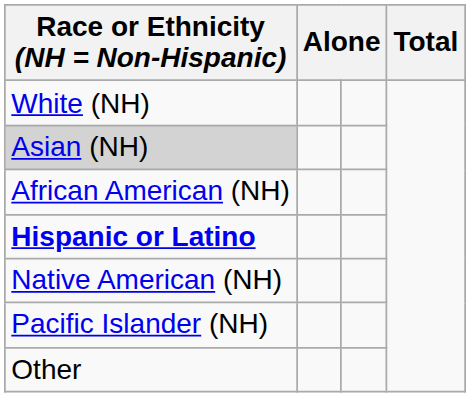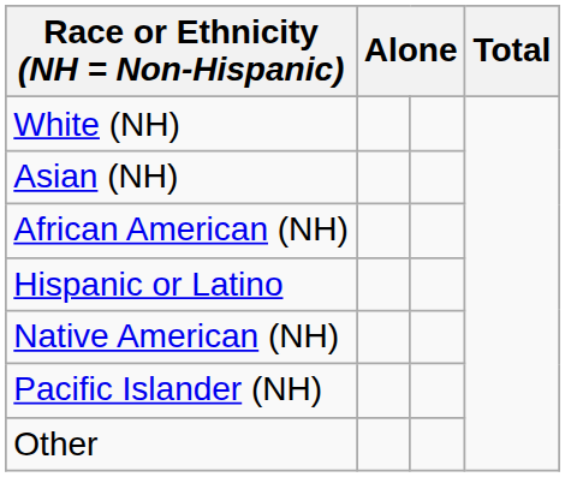Asian (NH) | Race or Ethnicity (NH = Non-Hispanic): lightgrey background -> no background
Hispanic or Latino | Race or Ethnicity (NH = Non-Hispanic): bold -> normal
